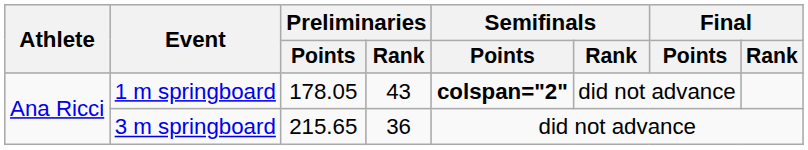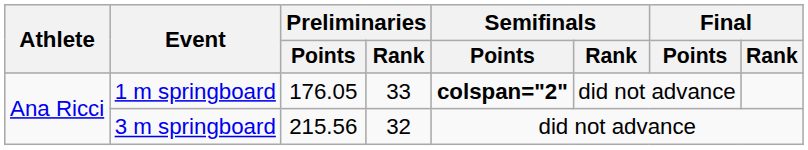1 m springboard | Preliminaries / Points: 178.05 -> 176.05
1 m springboard | Preliminaries / Rank: 43 -> 33
3 m springboard | Preliminaries / Points: 215.65 -> 215.56
3 m springboard | Preliminaries / Rank: 36 -> 32
